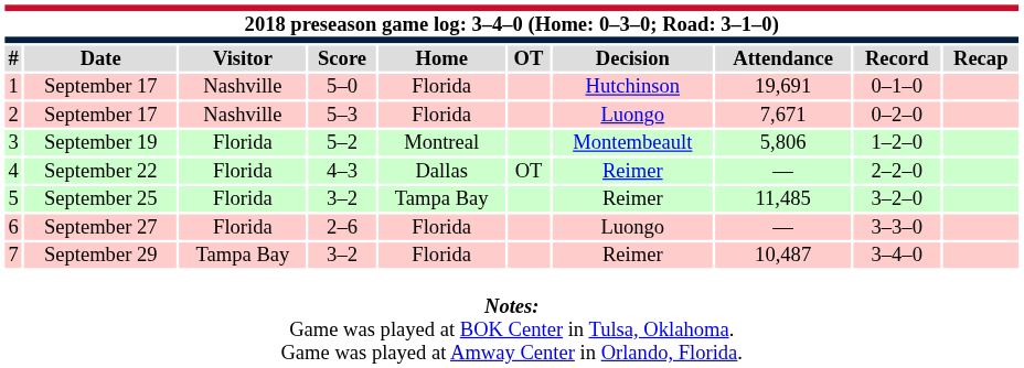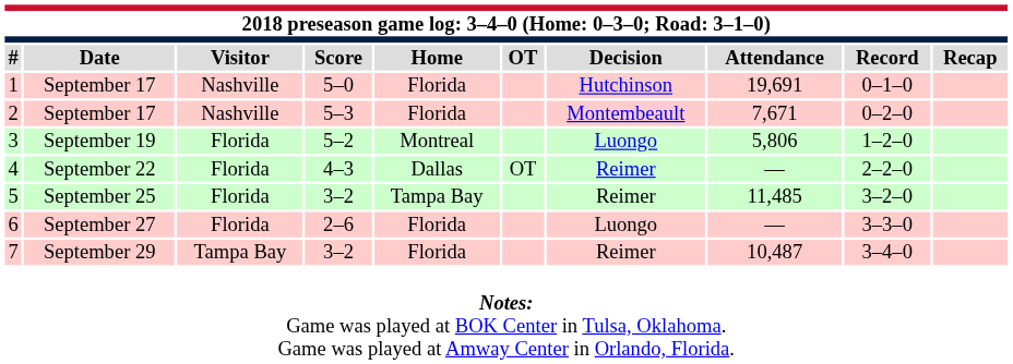2 | Decision: Luongo -> Montembeault
3 | Decision: Montembeault -> Luongo
